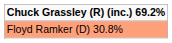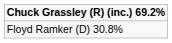row 2 | column 1: lightsalmon background -> no background
